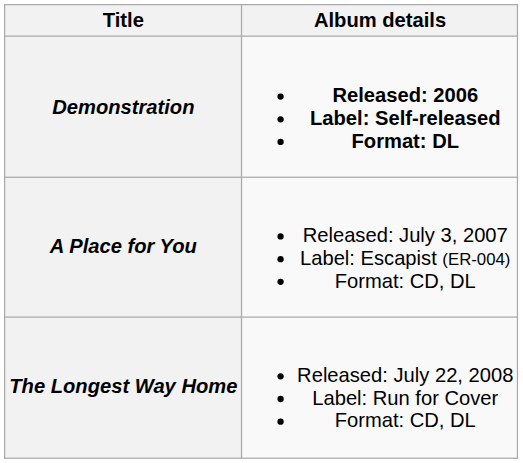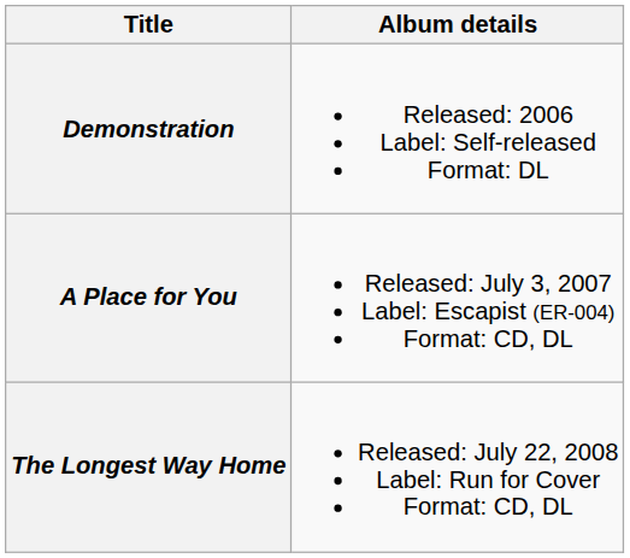Demonstration | Album details: bold -> normal
